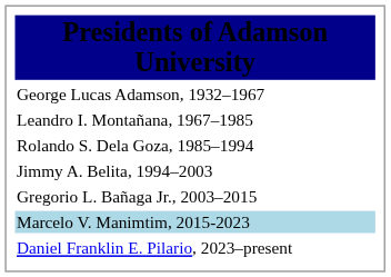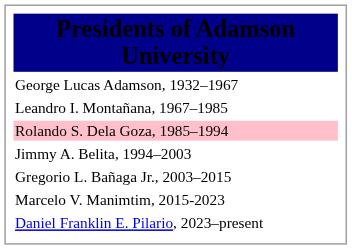row 4 | column 1: no background -> pink background
row 7 | column 1: lightblue background -> no background
